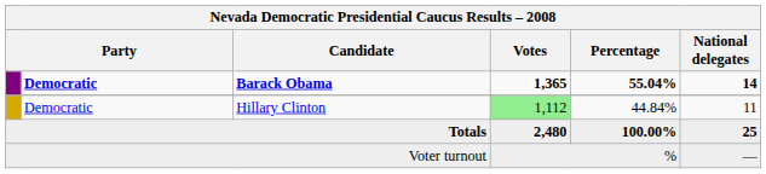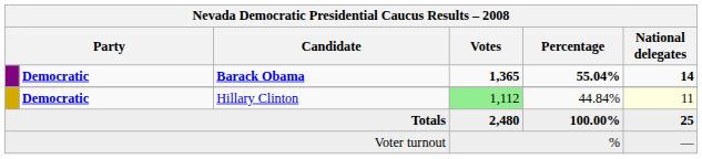Hillary Clinton | column 2: normal -> bold
Hillary Clinton | National delegates: no background -> lightyellow background
